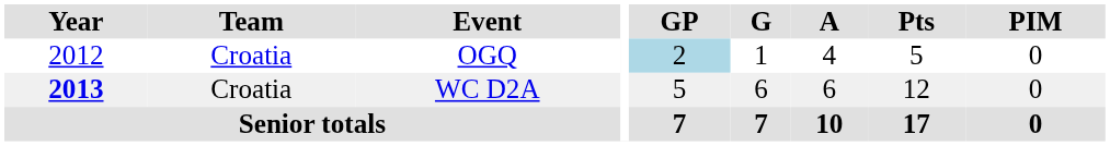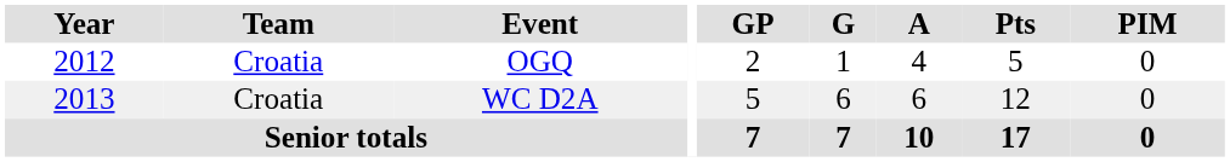OGQ | GP: lightblue background -> no background
WC D2A | Year: bold -> normal
